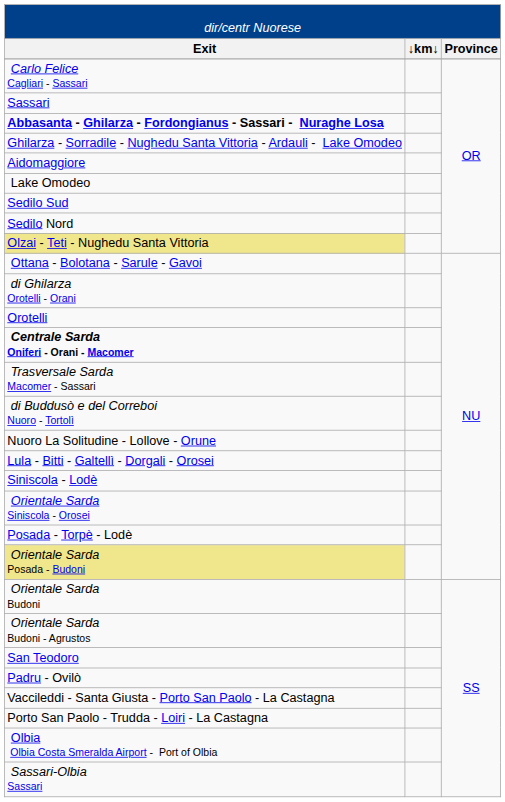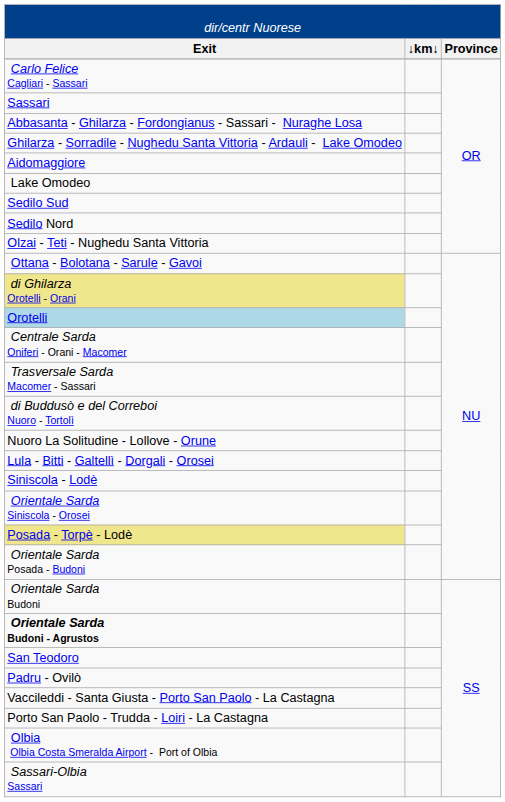Abbasanta - Ghilarza - Fordongianus - Sassari - Nuraghe Losa | column 1: bold -> normal
Olzai - Teti - Nughedu Santa Vittoria | column 1: khaki background -> no background
di Ghilarza Orotelli - Orani | column 1: no background -> khaki background
Orotelli | column 1: no background -> lightblue background
Centrale Sarda Oniferi - Orani - Macomer | column 1: bold -> normal
Posada - Torpè - Lodè | column 1: no background -> khaki background
Orientale Sarda Posada - Budoni | column 1: khaki background -> no background
Orientale Sarda Budoni - Agrustos | column 1: normal -> bold
